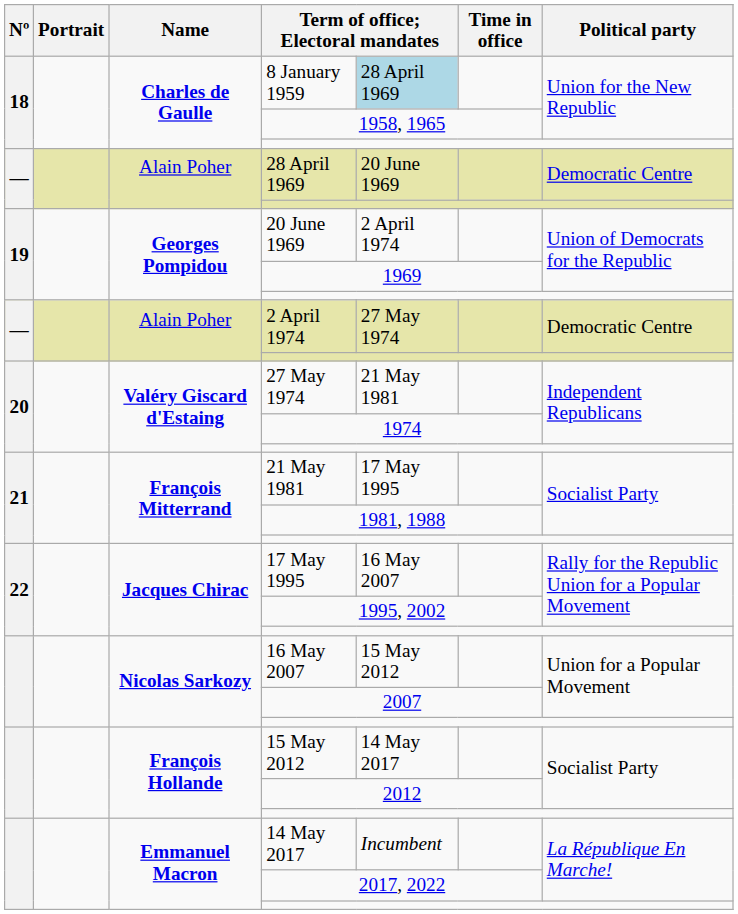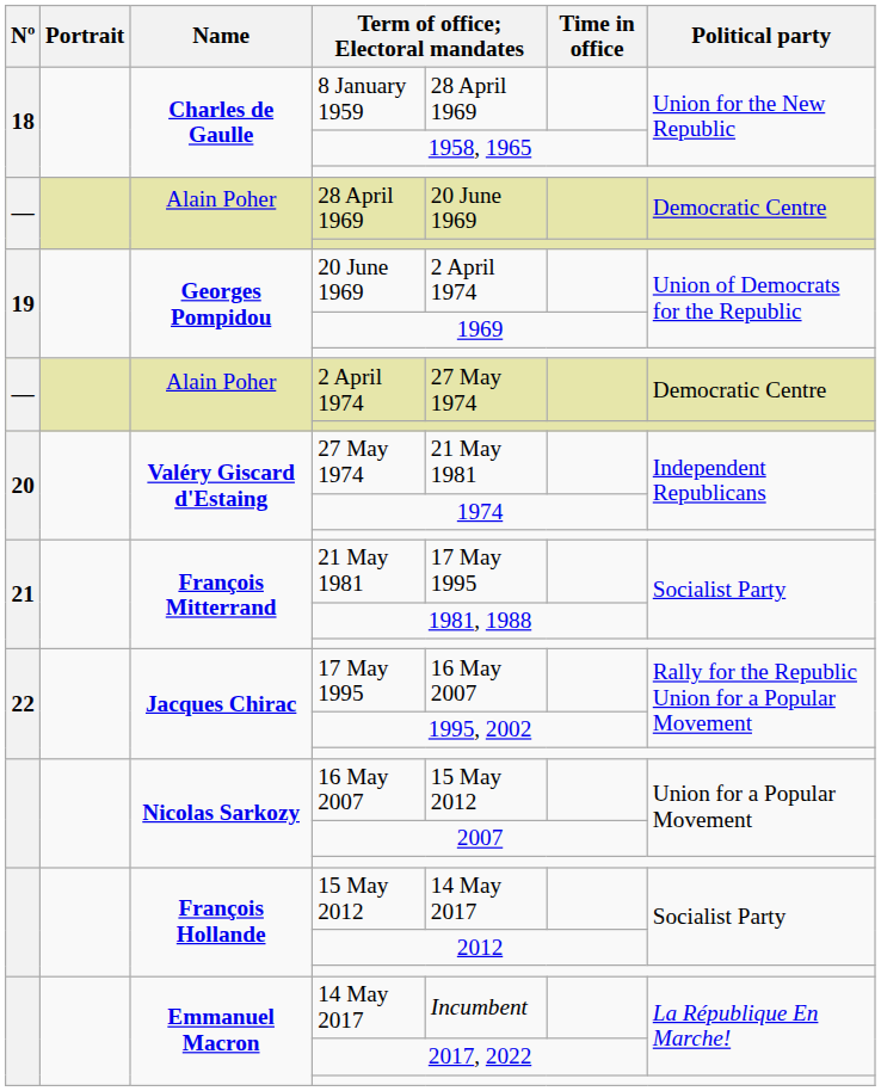8 January 1959 | column 5: lightblue background -> no background
